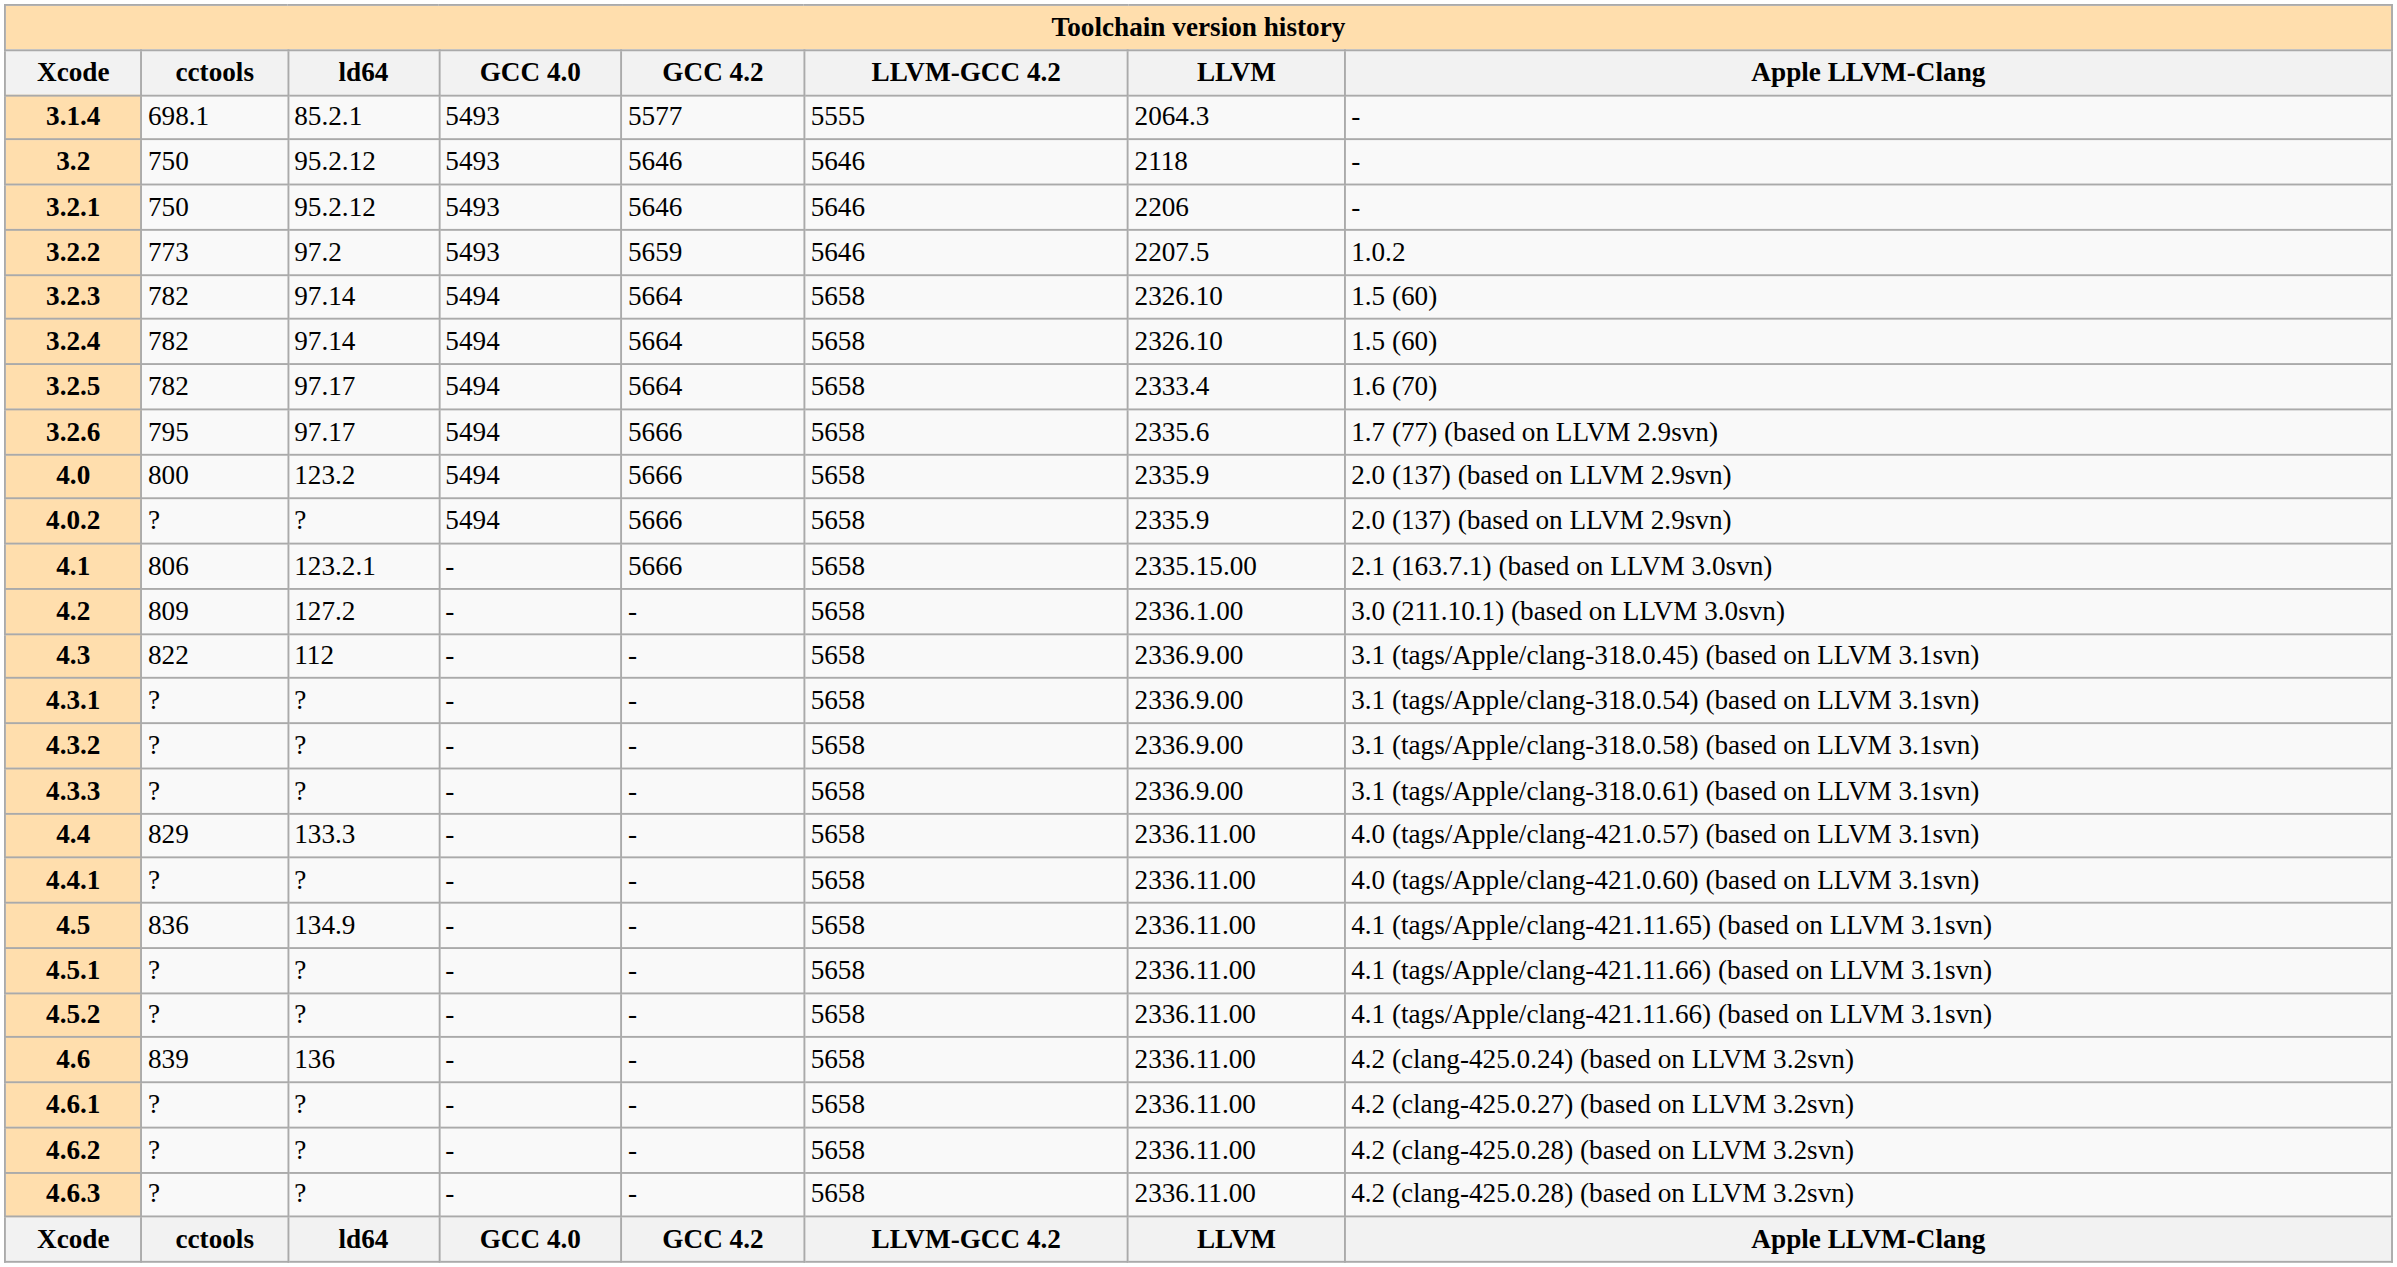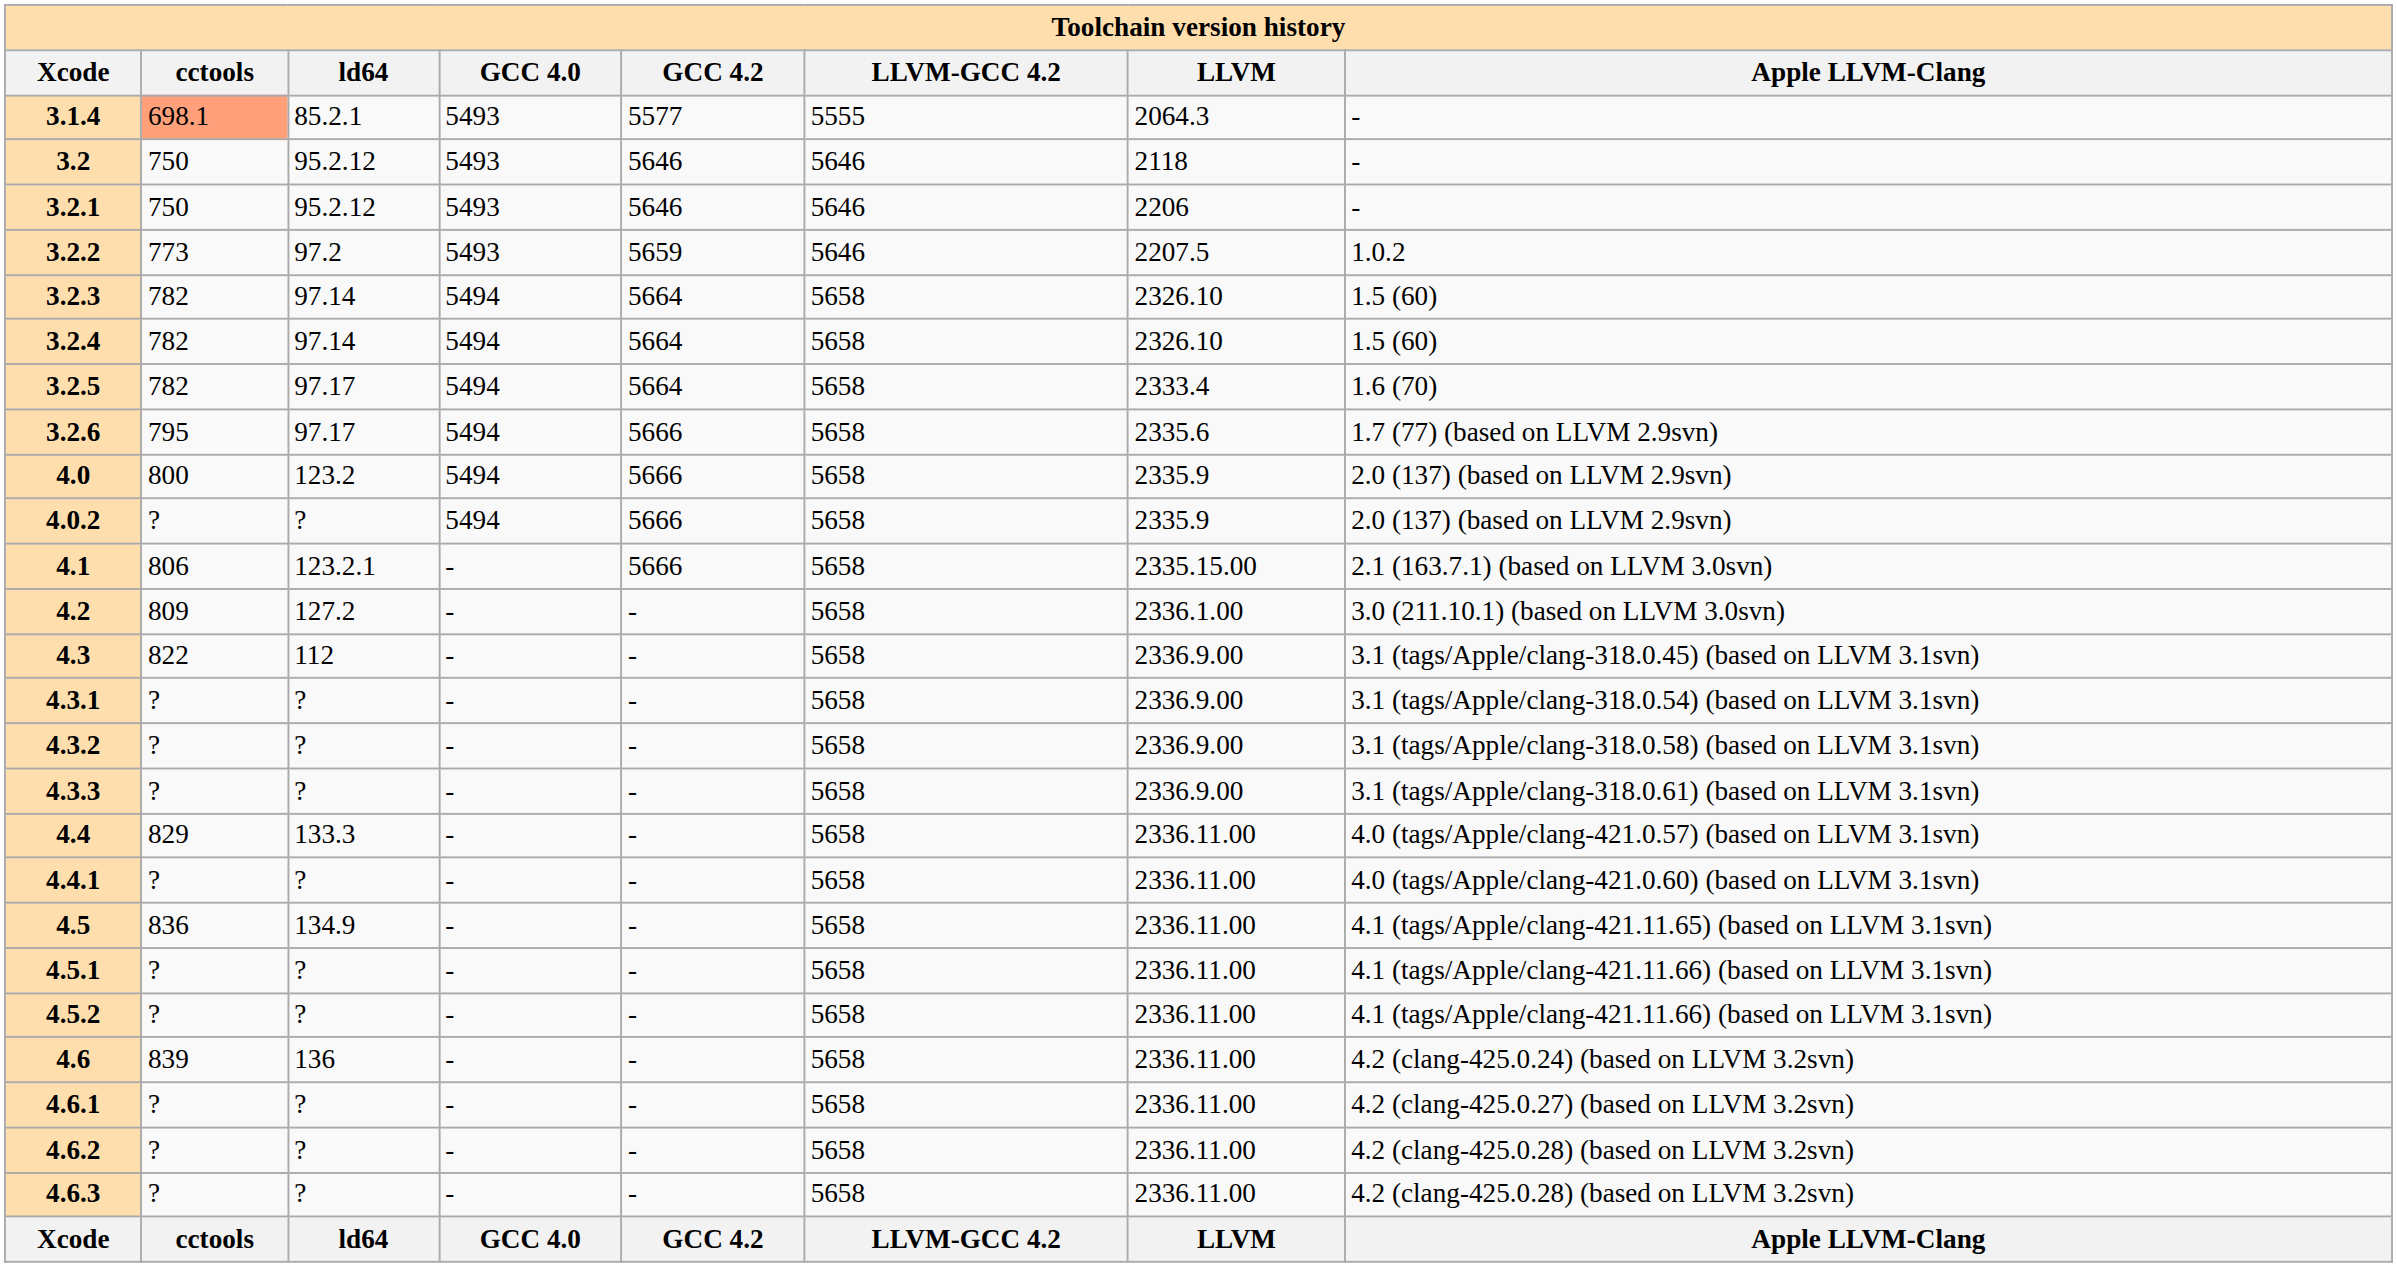3.1.4 | cctools: no background -> lightsalmon background
